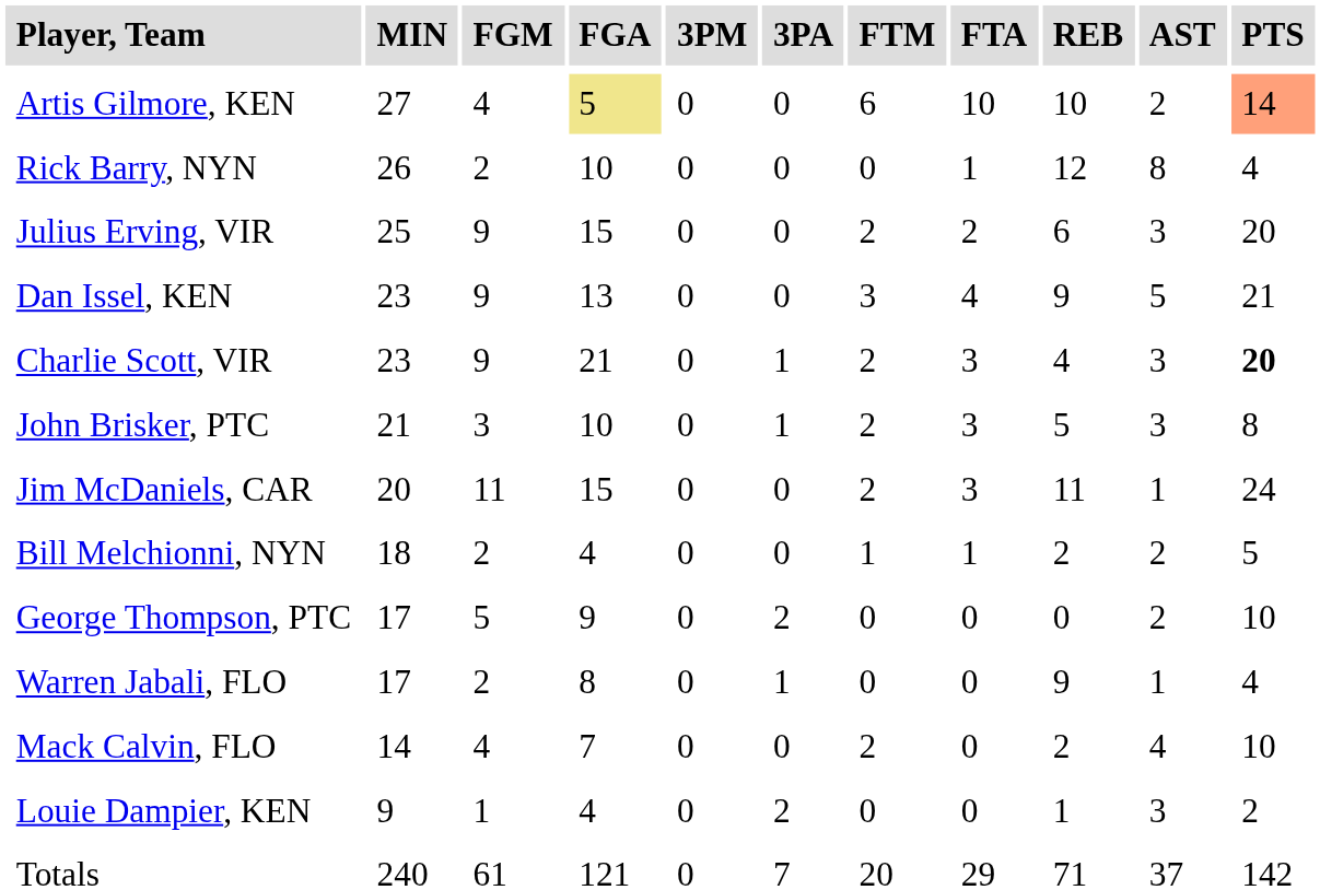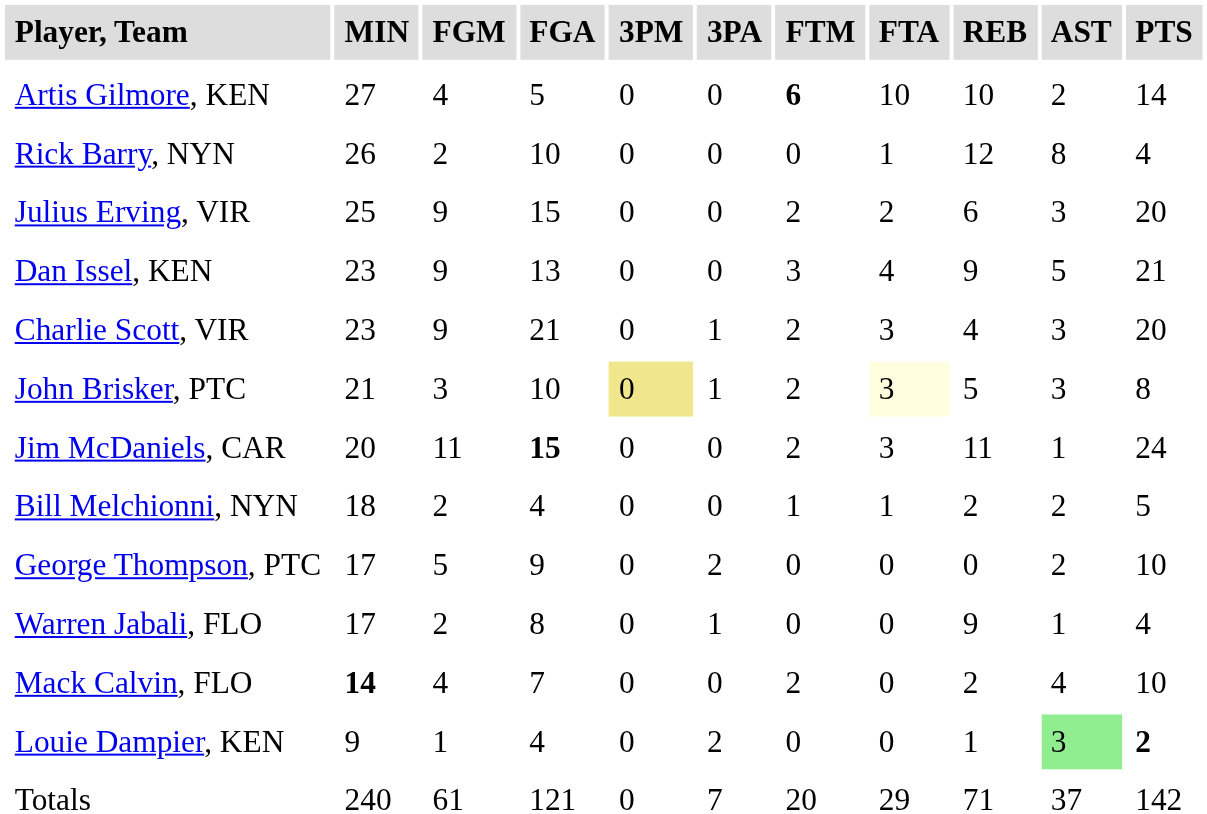Artis Gilmore, KEN | FGA: khaki background -> no background
Artis Gilmore, KEN | FTM: normal -> bold
Artis Gilmore, KEN | PTS: lightsalmon background -> no background
Charlie Scott, VIR | PTS: bold -> normal
John Brisker, PTC | 3PM: no background -> khaki background
John Brisker, PTC | FTA: no background -> lightyellow background
Jim McDaniels, CAR | FGA: normal -> bold
Mack Calvin, FLO | MIN: normal -> bold
Louie Dampier, KEN | AST: no background -> lightgreen background
Louie Dampier, KEN | PTS: normal -> bold
